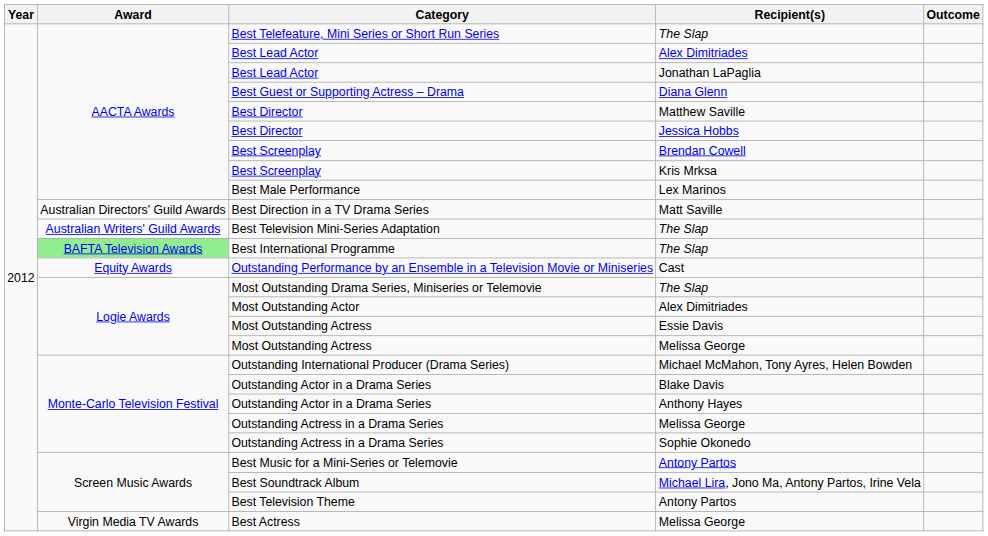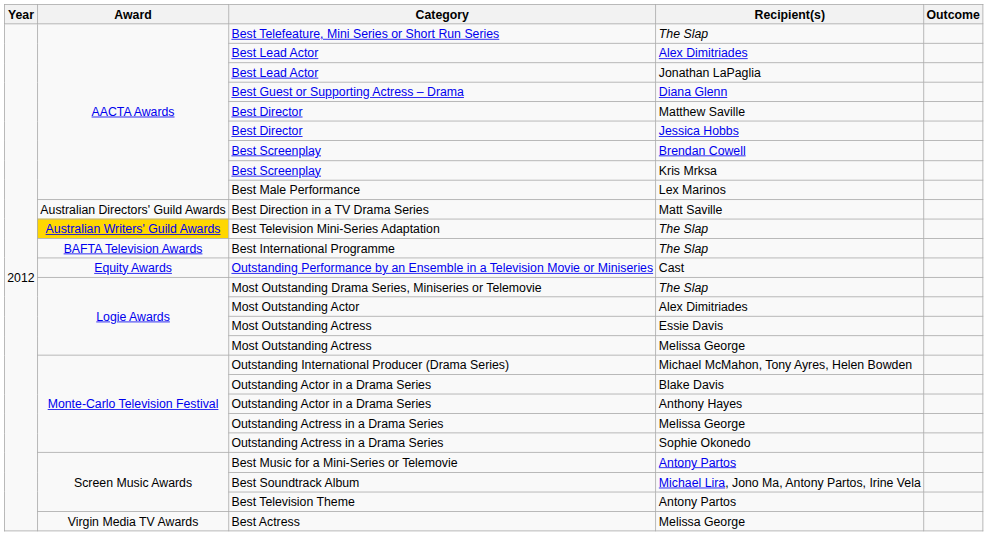Best Television Mini-Series Adaptation | Award: no background -> gold background
Best International Programme | Award: lightgreen background -> no background
